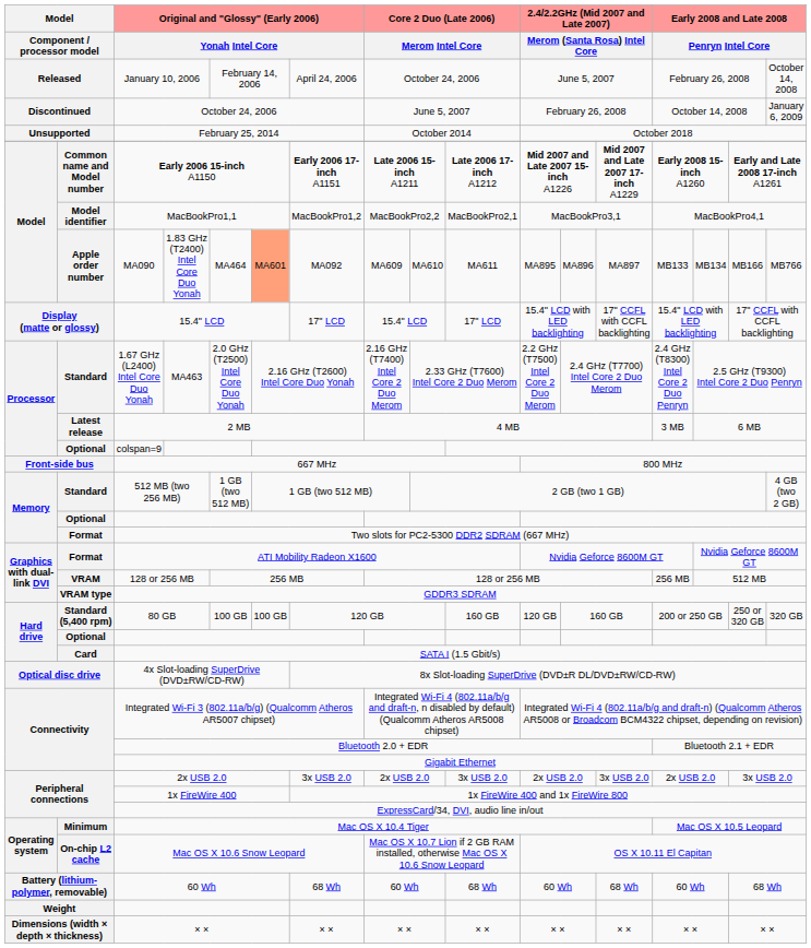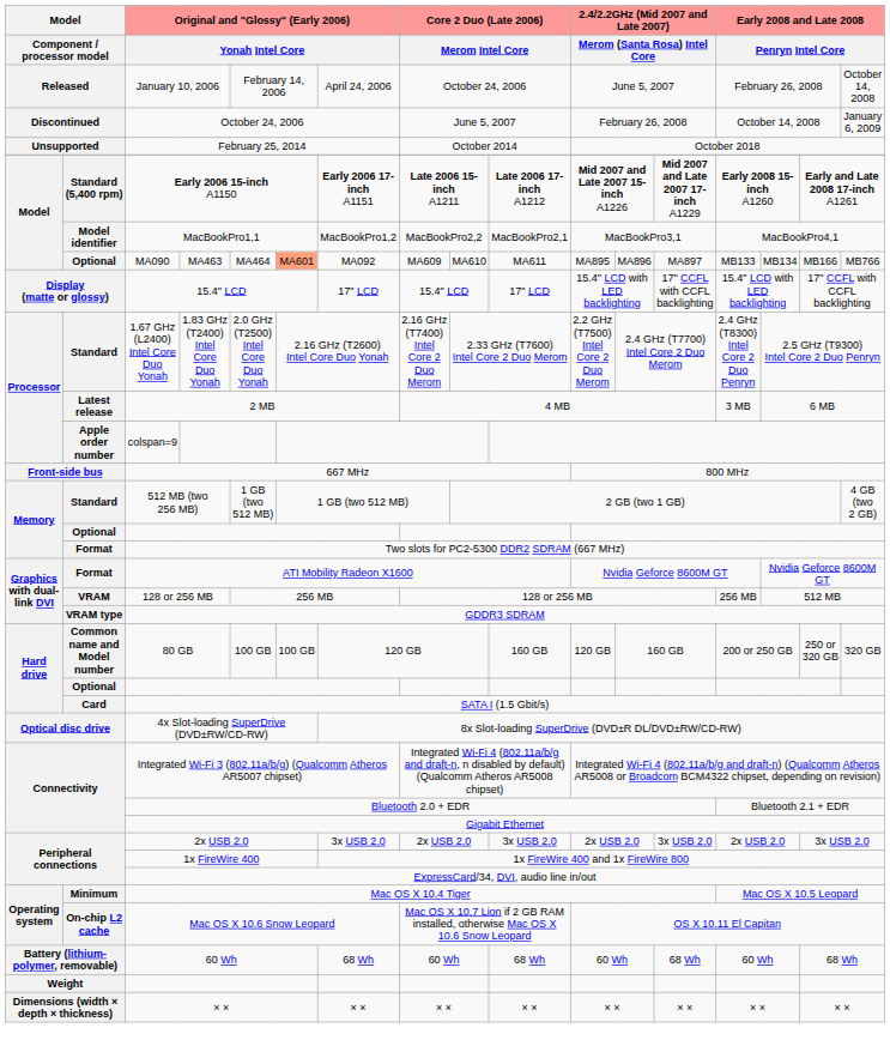Early 2006 15-inch A1150 | column 2: Common name and Model number -> Standard (5,400 rpm)
MA090 | column 2: Apple order number -> Optional
MA090 | column 4: 1.83 GHz (T2400) Intel Core Duo Yonah -> MA463
1.67 GHz (L2400) Intel Core Duo Yonah | column 4: MA463 -> 1.83 GHz (T2400) Intel Core Duo Yonah
colspan=9 | column 2: Optional -> Apple order number
80 GB | column 2: Standard (5,400 rpm) -> Common name and Model number
